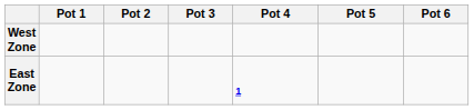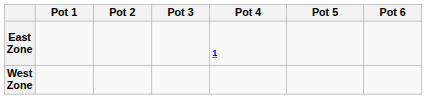rows swapped: West Zone <-> East Zone
